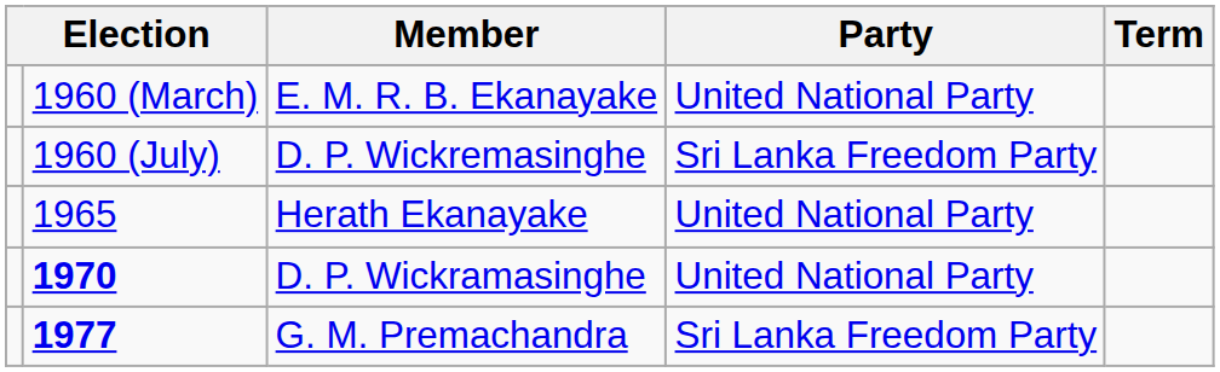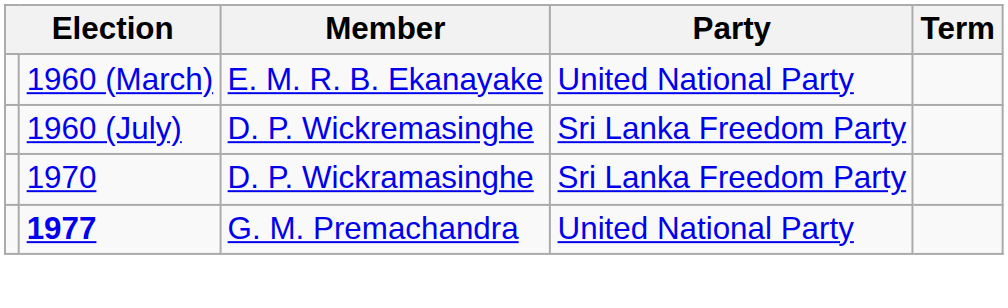- row: 1965 | Herath Ekanayake | United National Party
D. P. Wickramasinghe | column 2: bold -> normal
D. P. Wickramasinghe | Party: United National Party -> Sri Lanka Freedom Party
G. M. Premachandra | Party: Sri Lanka Freedom Party -> United National Party
